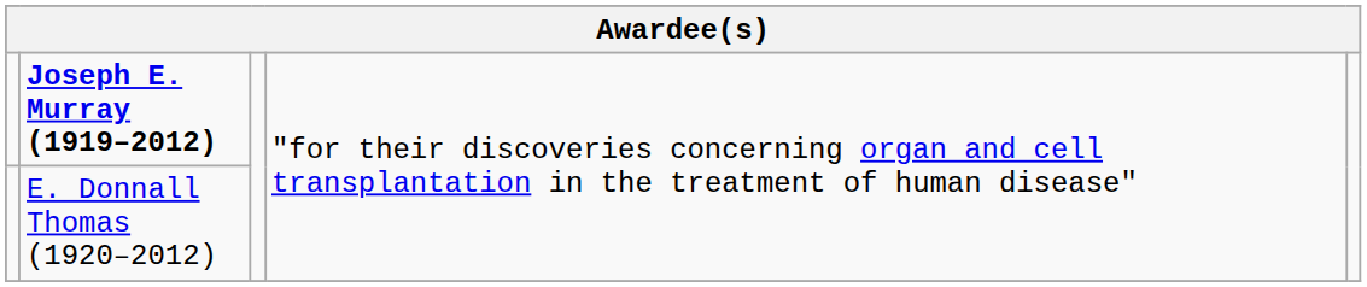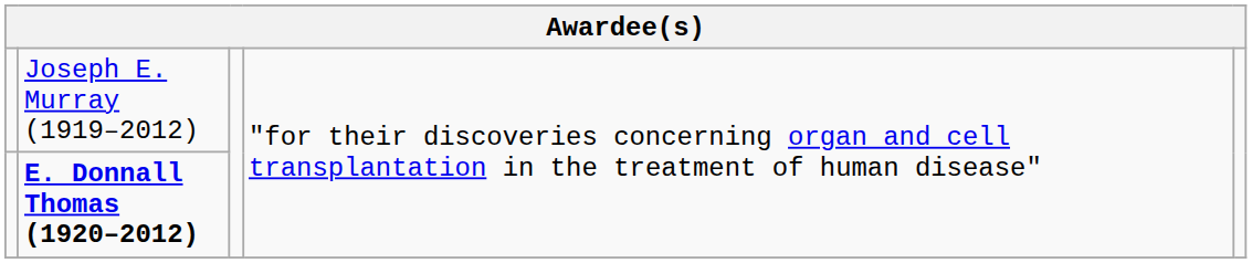Joseph E. Murray (1919–2012) | column 2: bold -> normal
E. Donnall Thomas (1920–2012) | column 2: normal -> bold
